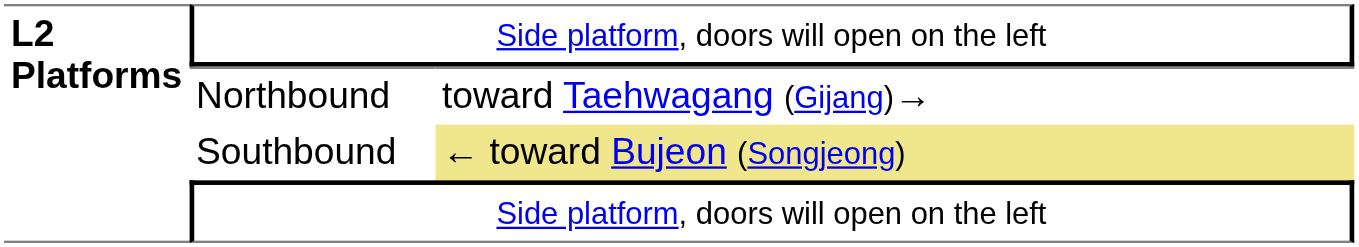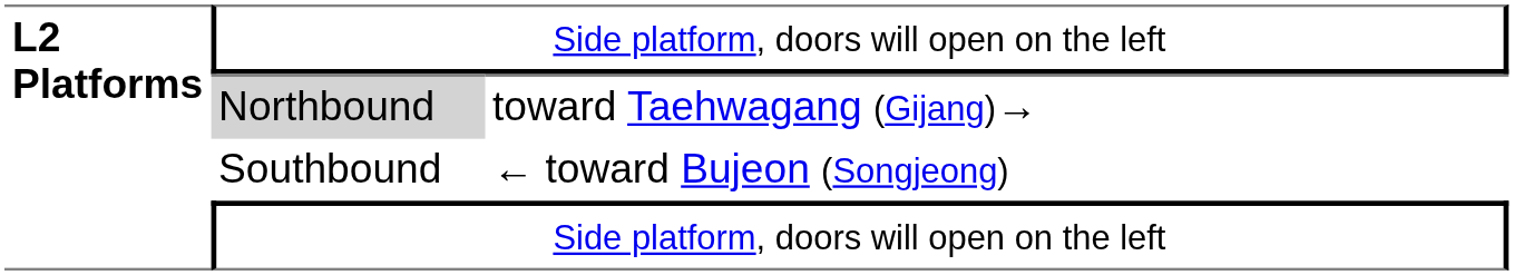Northbound | column 2: no background -> lightgrey background
Southbound | column 3: khaki background -> no background
